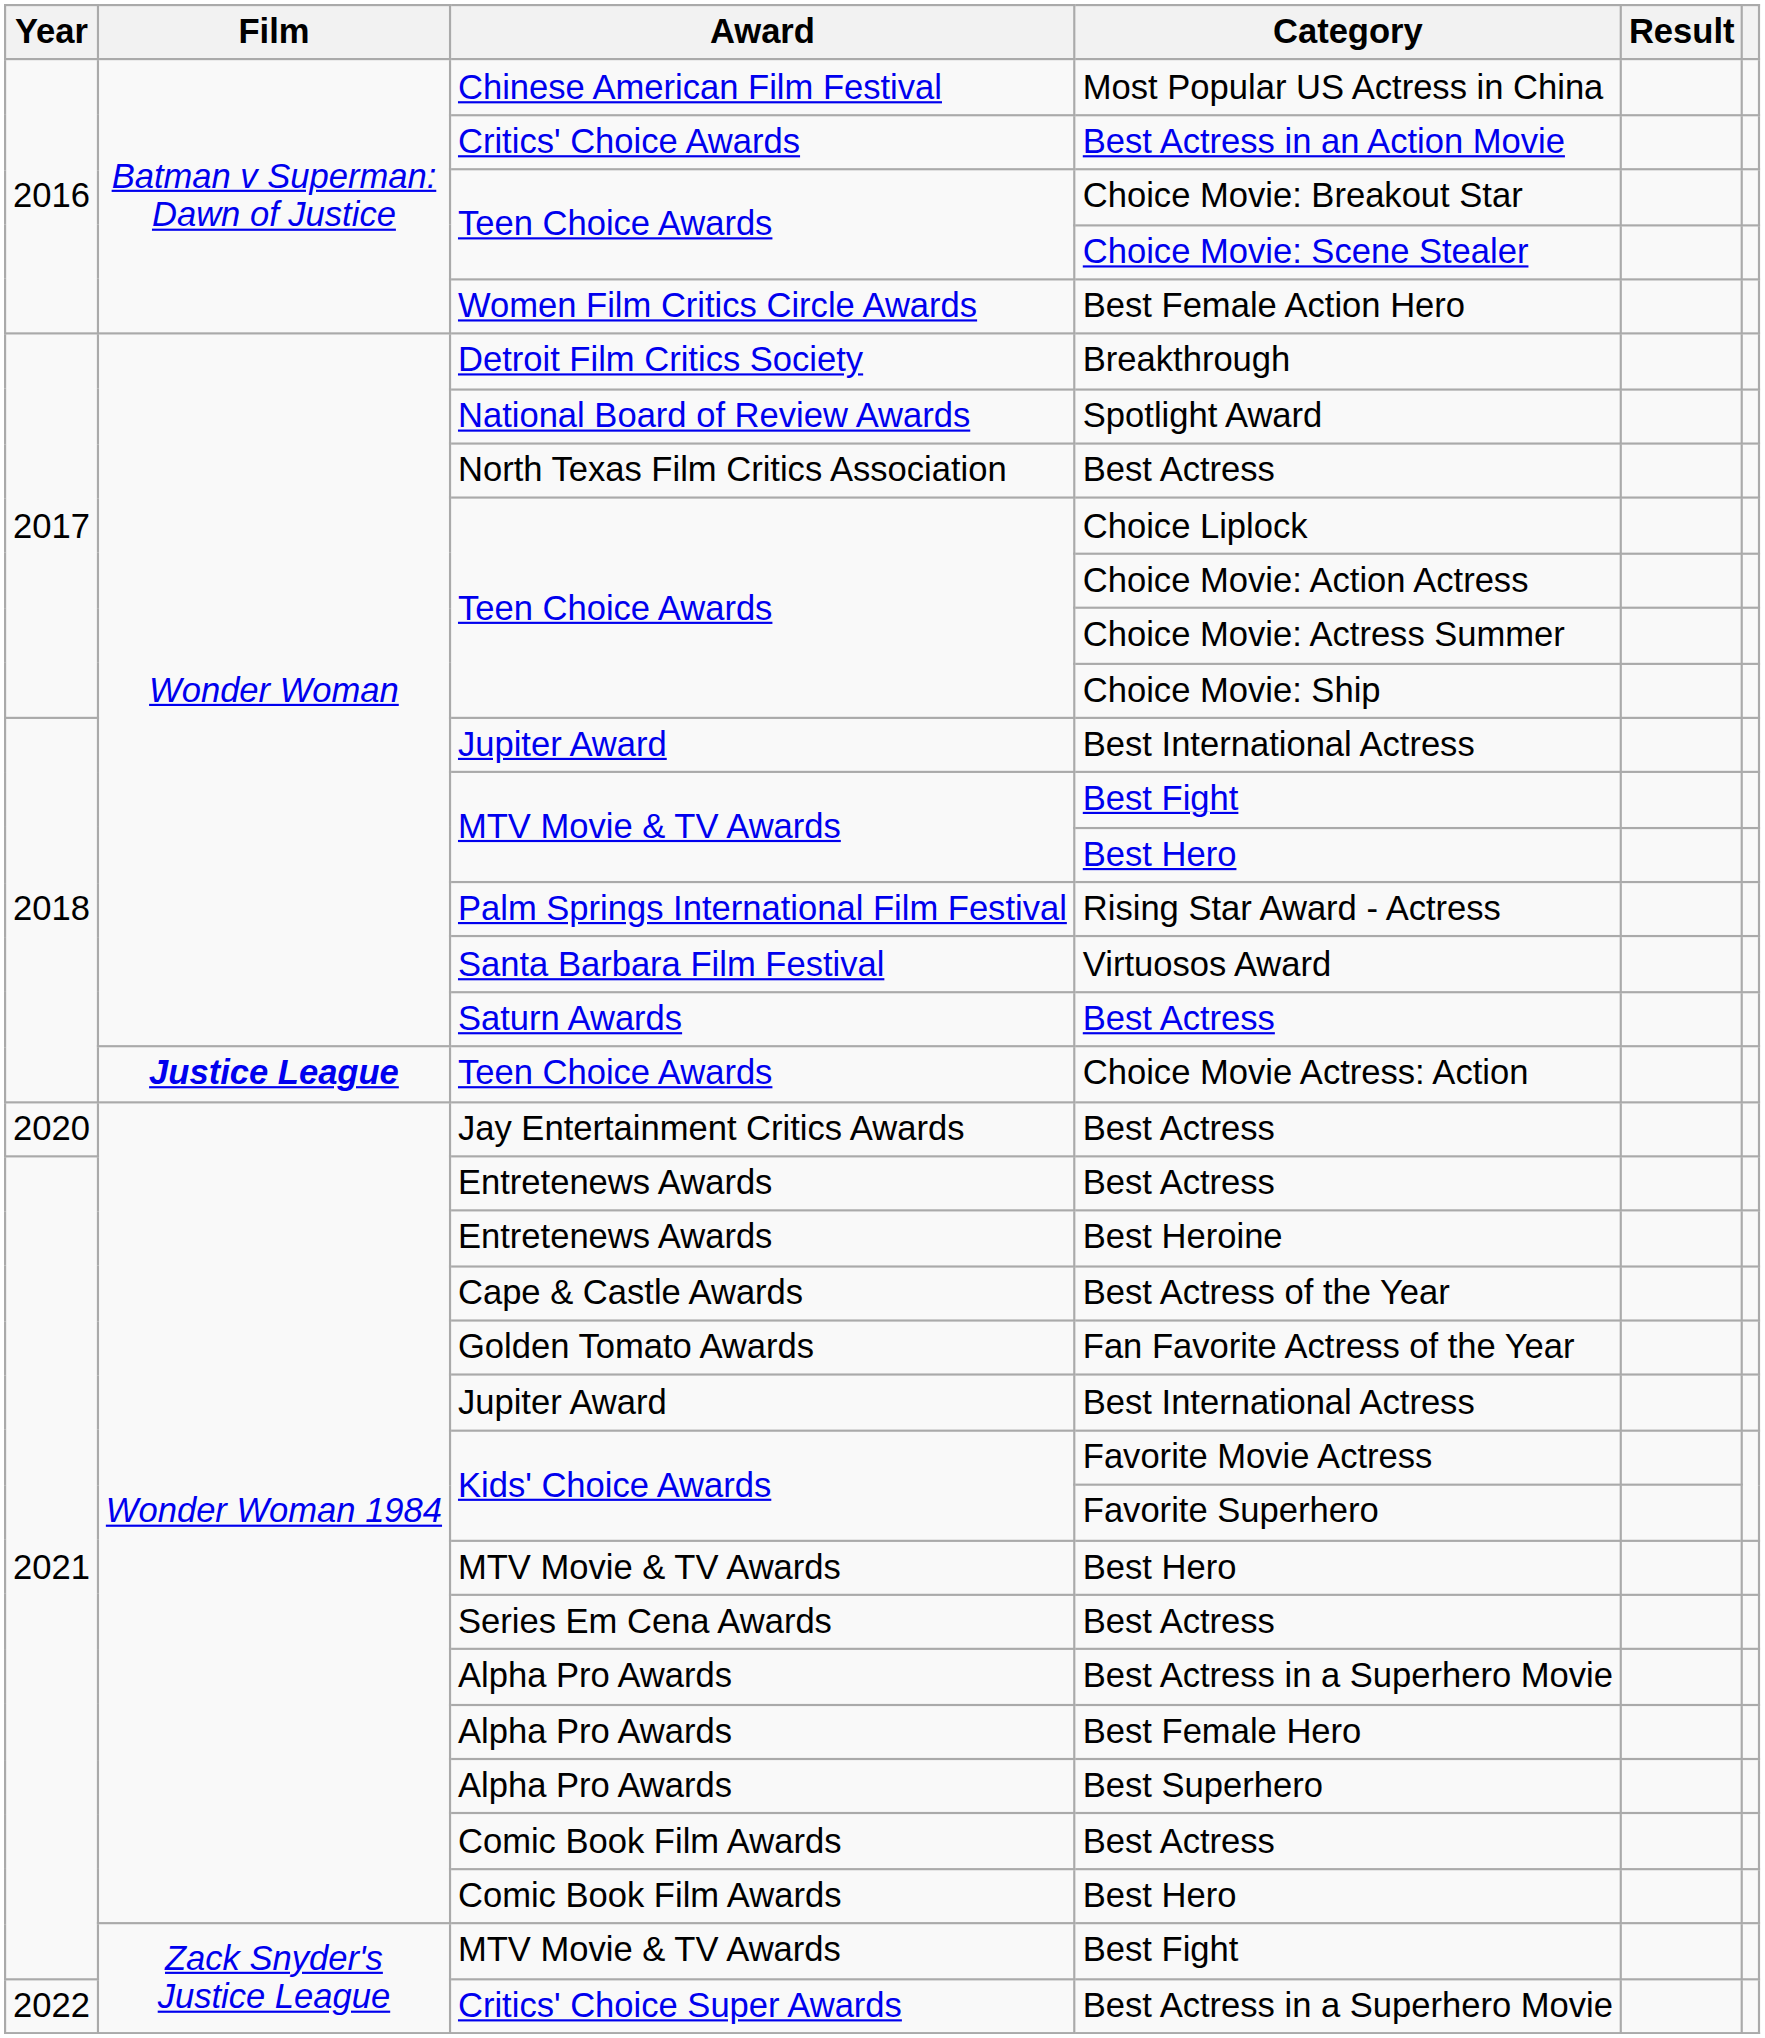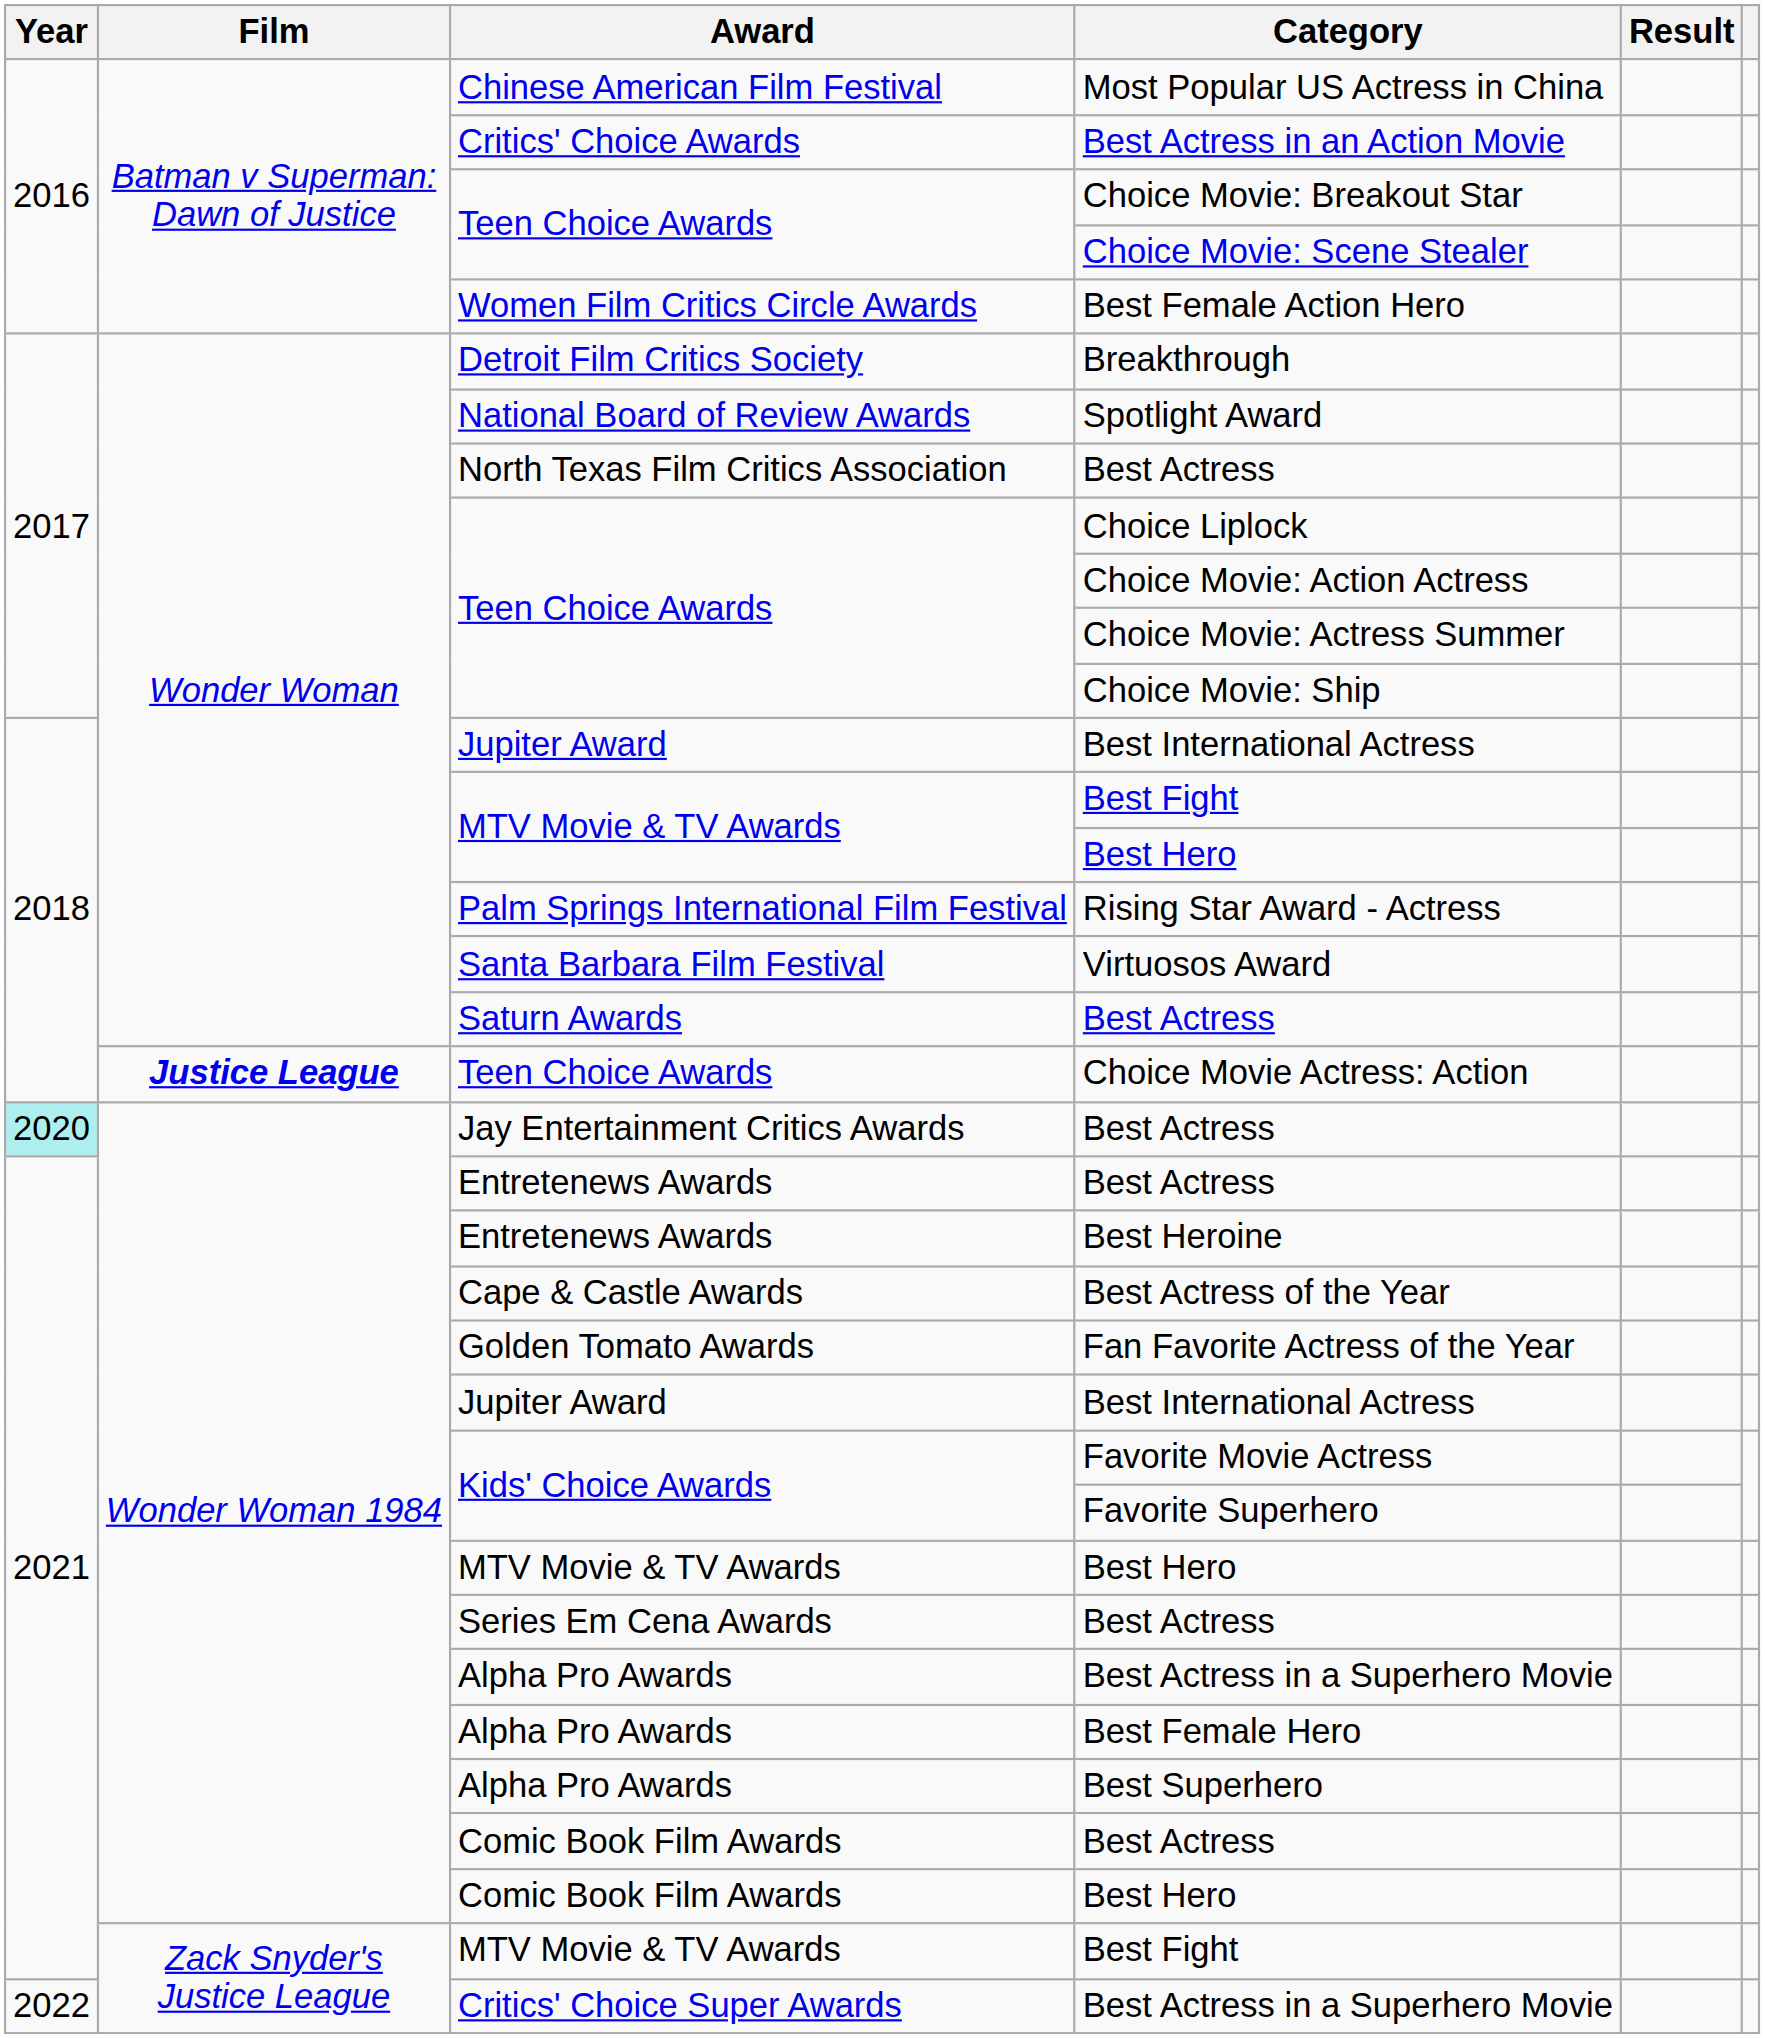Jay Entertainment Critics Awards / Best Actress | Year: no background -> paleturquoise background
